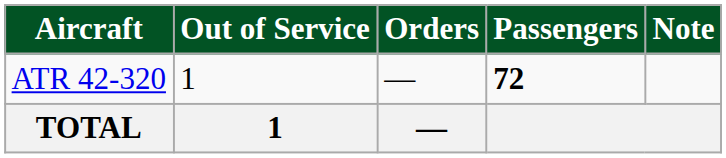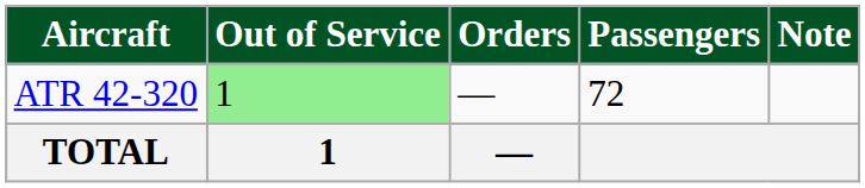ATR 42-320 | Out of Service: no background -> lightgreen background
ATR 42-320 | Passengers: bold -> normal
